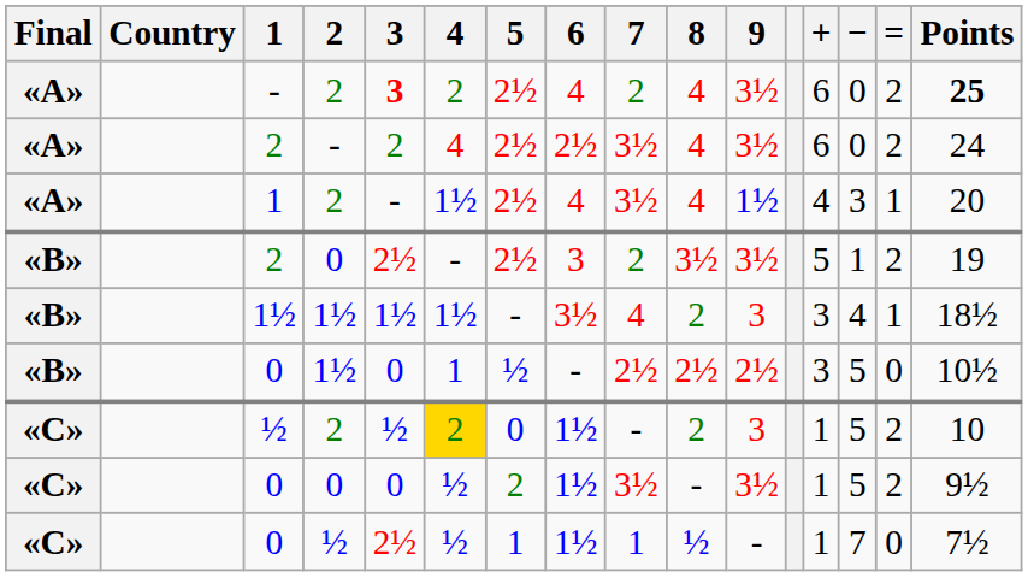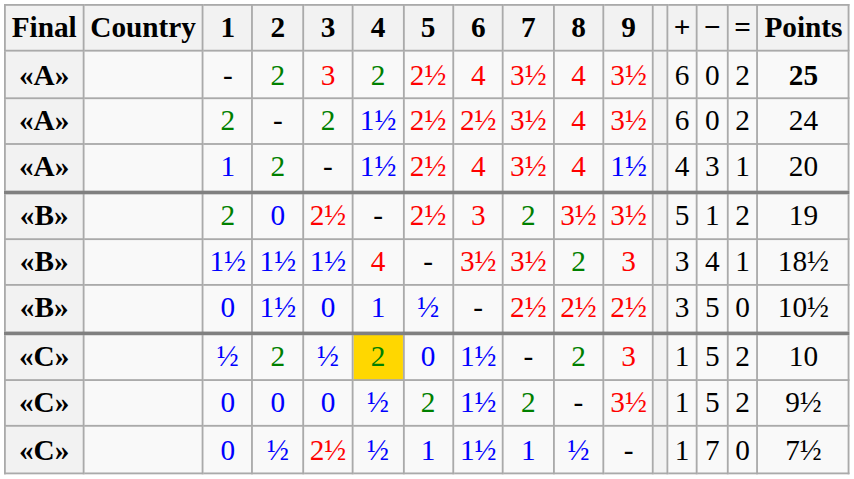row 2 | 3: bold -> normal
row 2 | 7: 2 -> 3½
row 3 | 4: 4 -> 1½
row 6 | 4: 1½ -> 4
row 6 | 7: 4 -> 3½
row 9 | 7: 3½ -> 2
